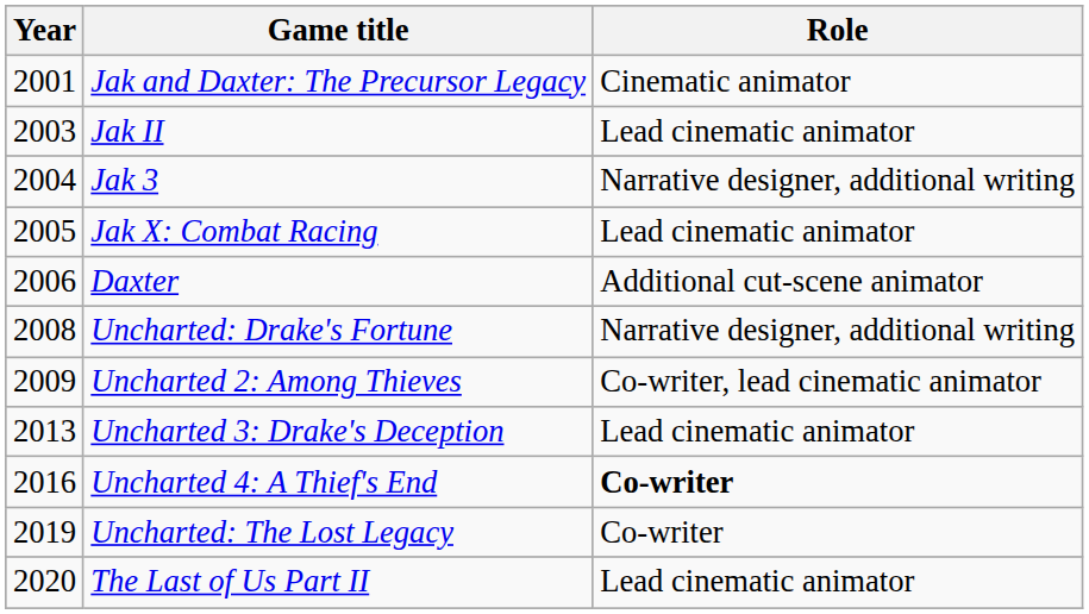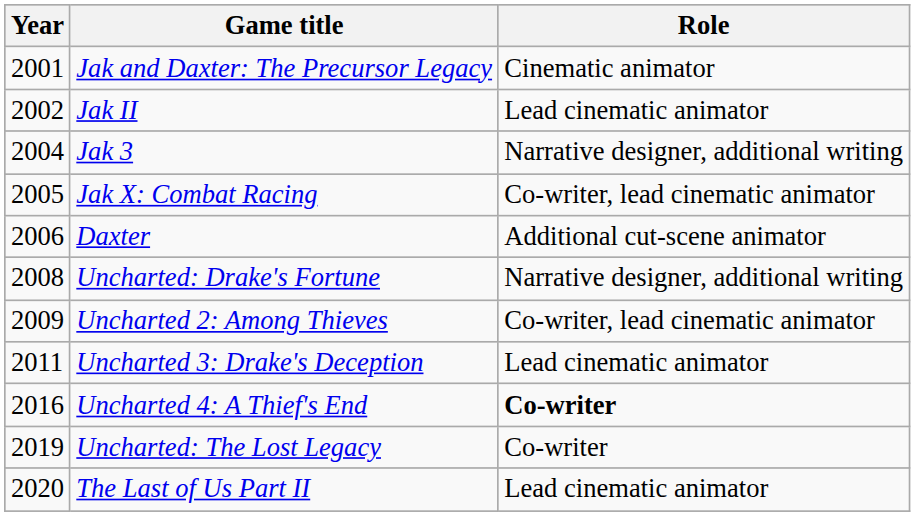Jak II | Year: 2003 -> 2002
Jak X: Combat Racing | Role: Lead cinematic animator -> Co-writer, lead cinematic animator
Uncharted 3: Drake's Deception | Year: 2013 -> 2011
